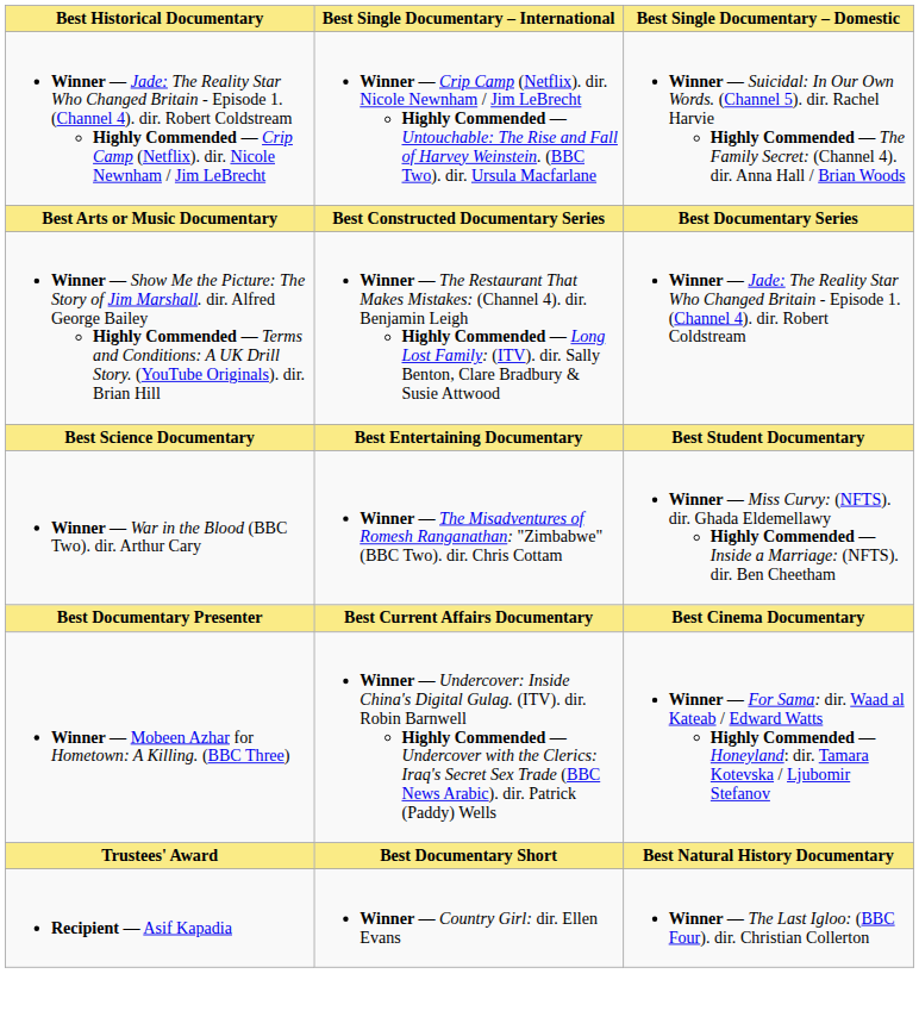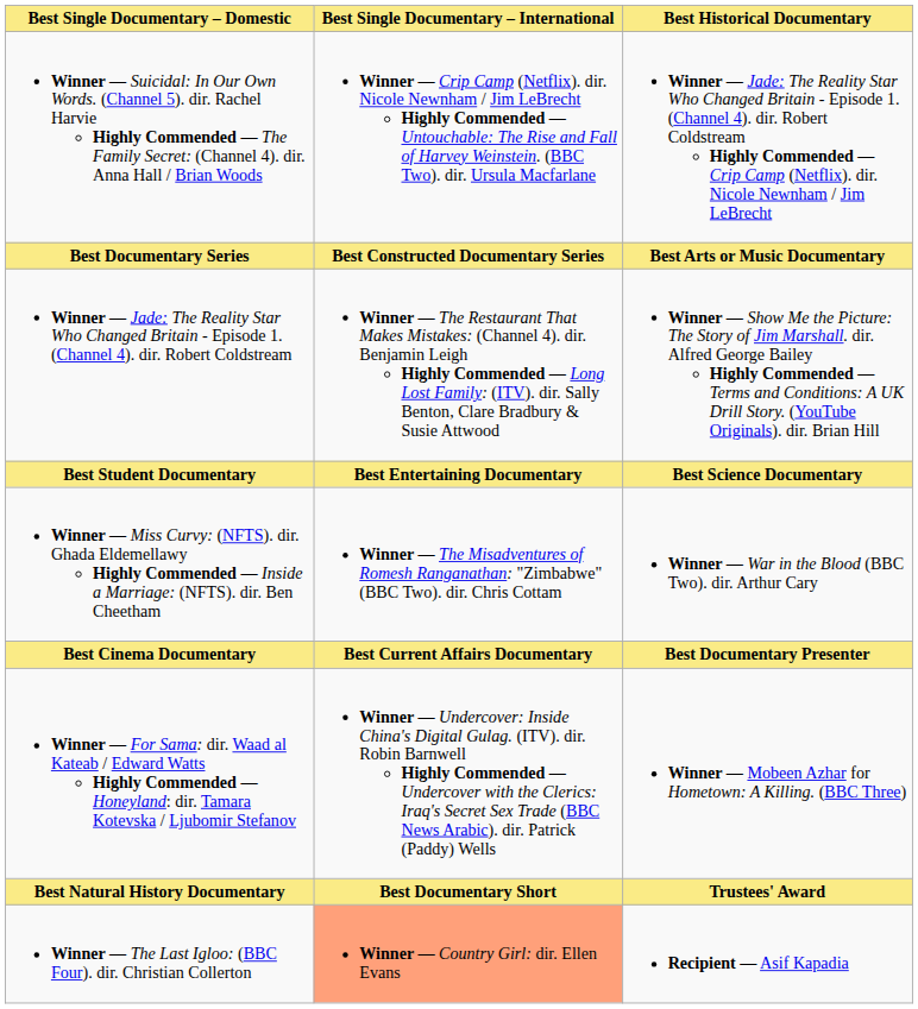columns swapped: Best Single Documentary – Domestic <-> Best Historical Documentary
row 10 | Best Single Documentary – International: no background -> lightsalmon background
